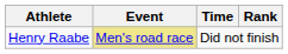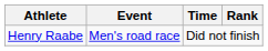Henry Raabe | Event: khaki background -> no background
